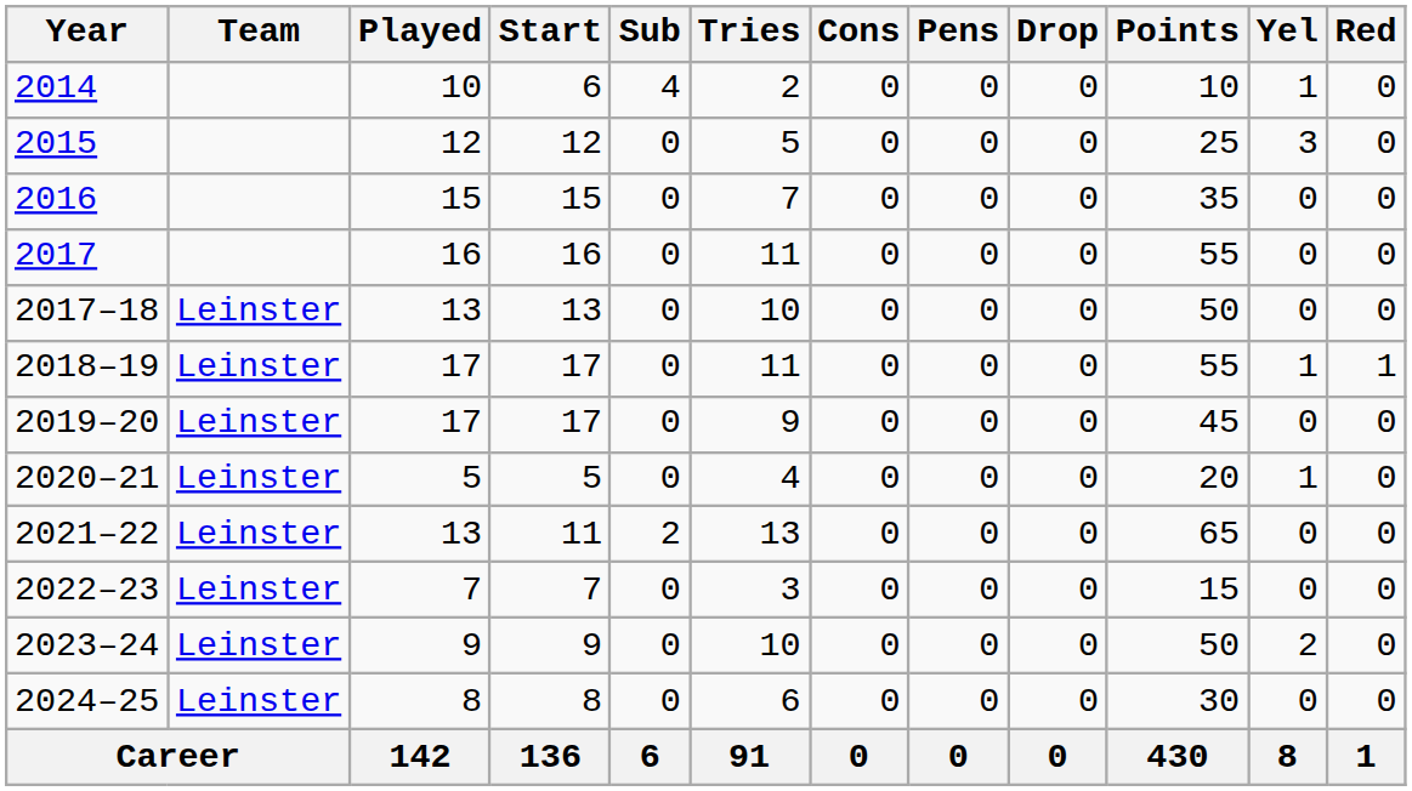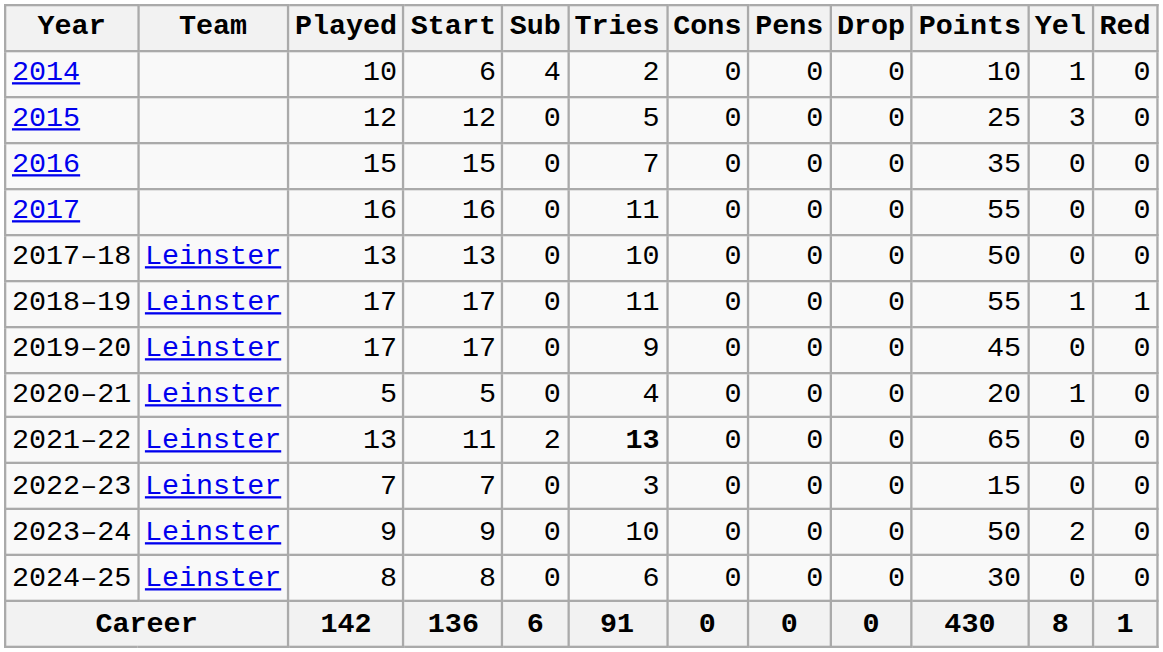2021–22 | Tries: normal -> bold
